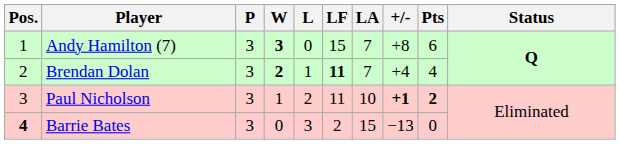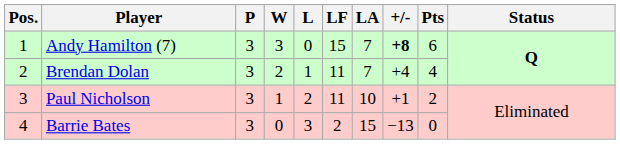Andy Hamilton (7) | W: bold -> normal
Andy Hamilton (7) | +/-: normal -> bold
Brendan Dolan | W: bold -> normal
Brendan Dolan | LF: bold -> normal
Paul Nicholson | +/-: bold -> normal
Paul Nicholson | Pts: bold -> normal
Barrie Bates | Pos.: bold -> normal
